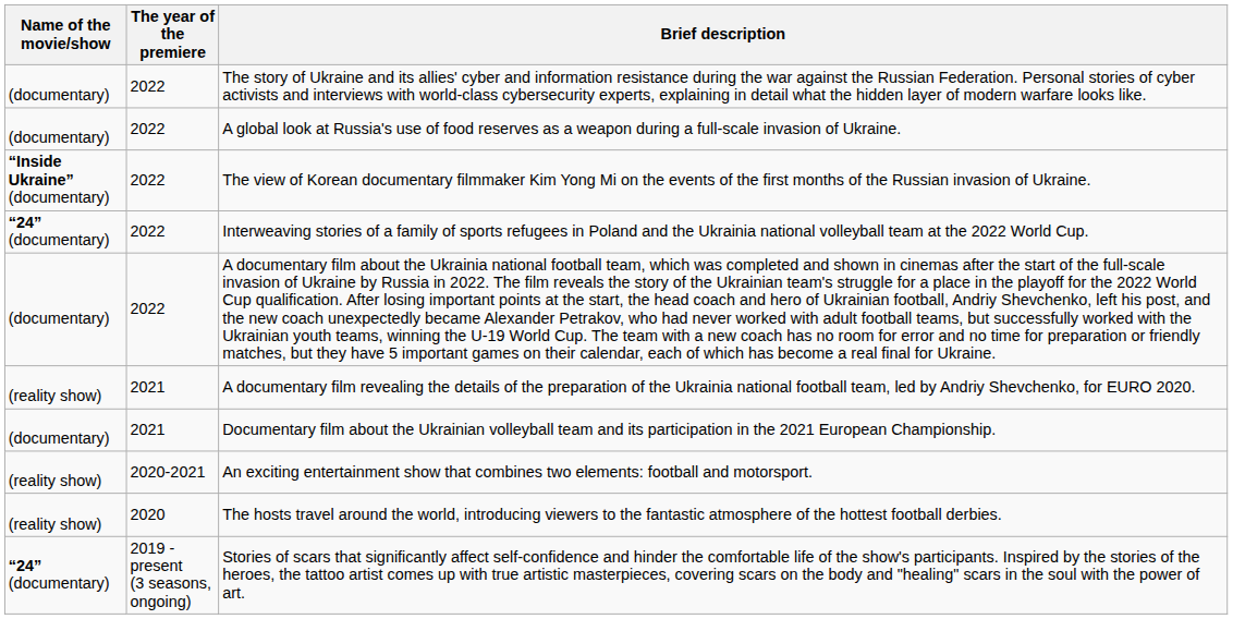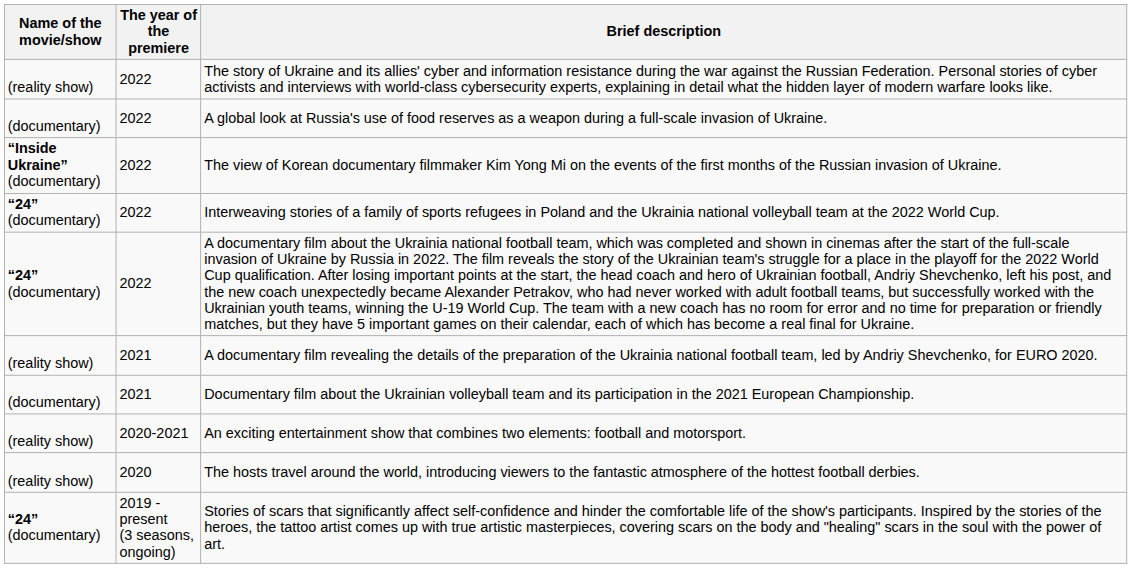row 2 | Name of the movie/show: (documentary) -> (reality show)
row 6 | Name of the movie/show: (documentary) -> “24” (documentary)
